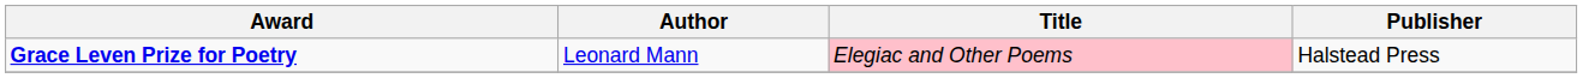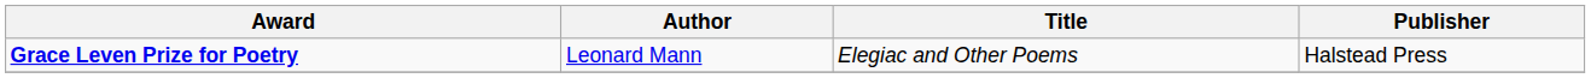Grace Leven Prize for Poetry | Title: pink background -> no background
